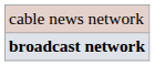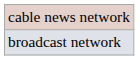row 2 | column 1: bold -> normal
